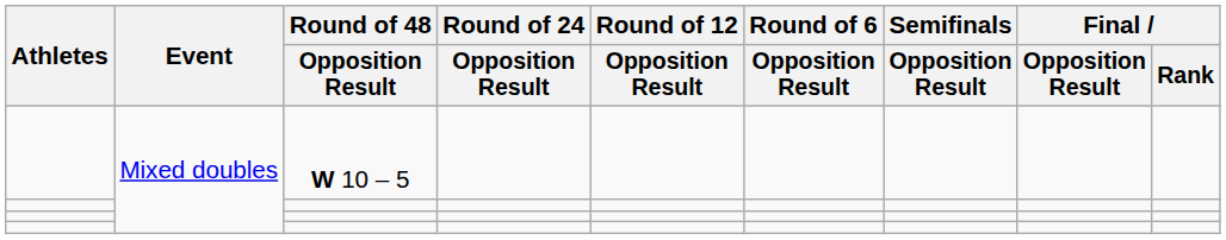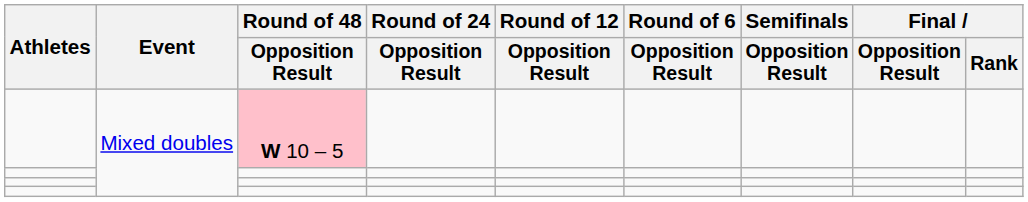W 10 – 5 | Round of 48 / Opposition Result: no background -> pink background
